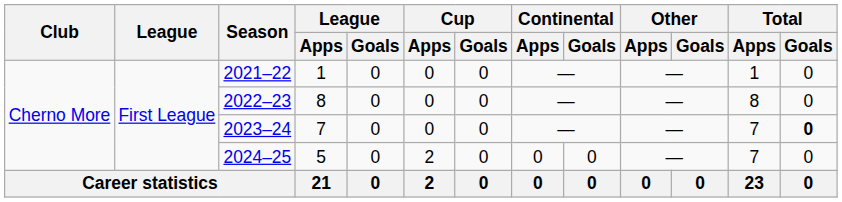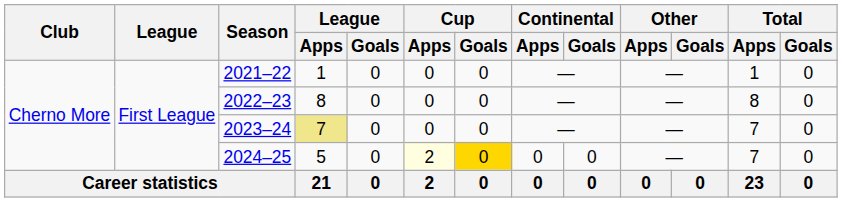2023–24 | League / Apps: no background -> khaki background
2023–24 | Total / Goals: bold -> normal
2024–25 | Cup / Apps: no background -> lightyellow background
2024–25 | Cup / Goals: no background -> gold background
